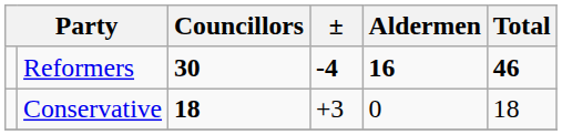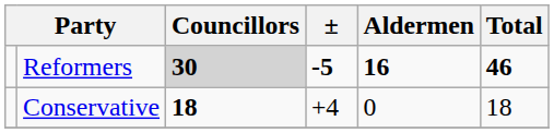Reformers | Councillors: no background -> lightgrey background
Reformers | ±: -4 -> -5
Conservative | ±: +3 -> +4
